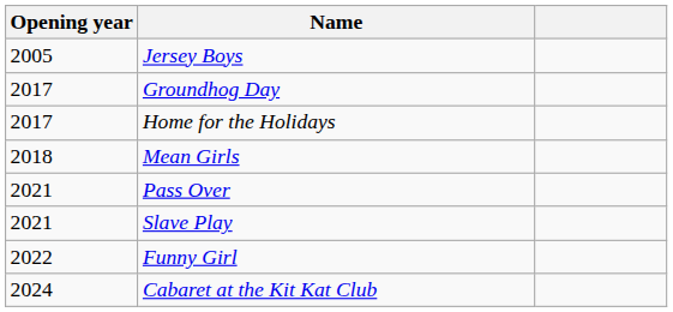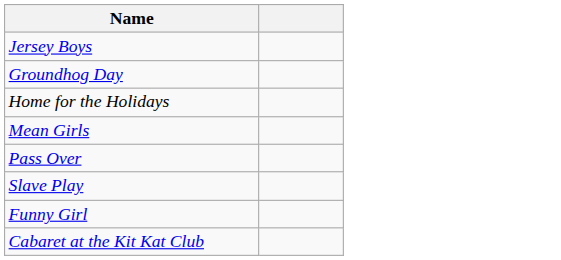- column: Opening year | 2005 | 2017 | 2017 | 2018 | 2021 | 2021 | 2022 | 2024
